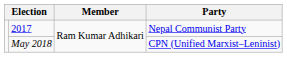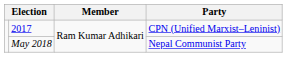2017 | Party: Nepal Communist Party -> CPN (Unified Marxist–Leninist)
May 2018 | Party: CPN (Unified Marxist–Leninist) -> Nepal Communist Party
